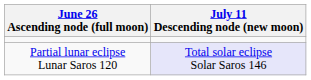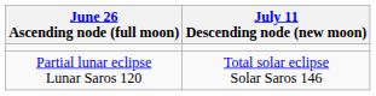row 3 | July 11 Descending node (new moon): lavender background -> no background
